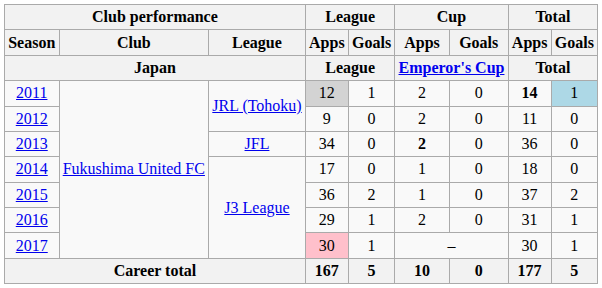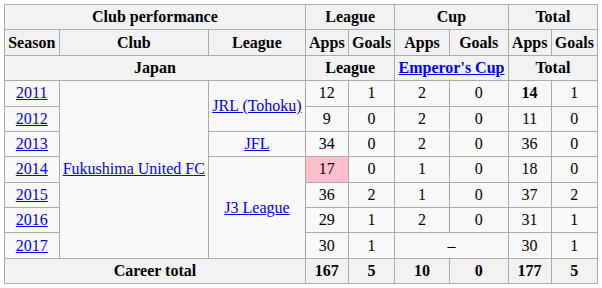2011 | League / Apps / League: lightgrey background -> no background
2011 | Total / Goals / Total: lightblue background -> no background
2013 | Cup / Apps / Emperor's Cup: bold -> normal
2014 | League / Apps / League: no background -> pink background
2017 | League / Apps / League: pink background -> no background
